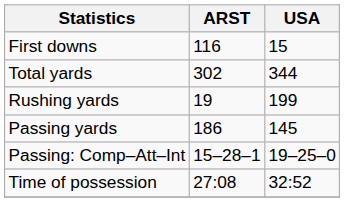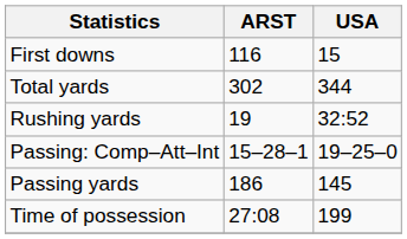Rushing yards | USA: 199 -> 32:52
rows swapped: Passing yards <-> Passing: Comp–Att–Int
Time of possession | USA: 32:52 -> 199
